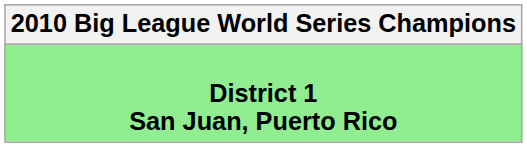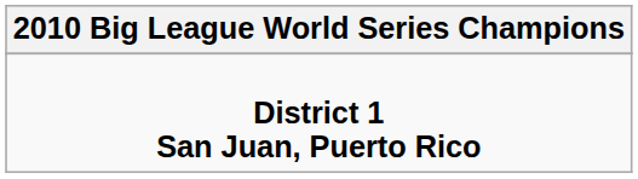row 2 | column 1: lightgreen background -> no background
